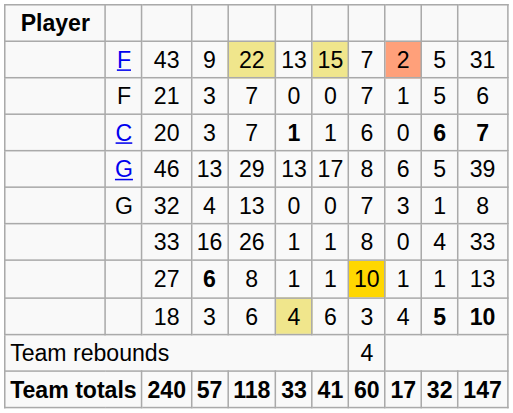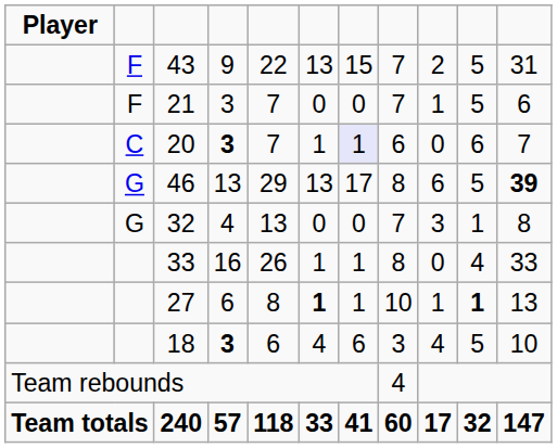43 | column 5: khaki background -> no background
43 | column 7: khaki background -> no background
43 | column 9: lightsalmon background -> no background
20 | column 4: normal -> bold
20 | column 6: bold -> normal
20 | column 7: no background -> lavender background
20 | column 10: bold -> normal
20 | column 11: bold -> normal
46 | column 11: normal -> bold
27 | column 4: bold -> normal
27 | column 6: normal -> bold
27 | column 8: gold background -> no background
27 | column 10: normal -> bold
18 | column 4: normal -> bold
18 | column 6: khaki background -> no background
18 | column 10: bold -> normal
18 | column 11: bold -> normal
